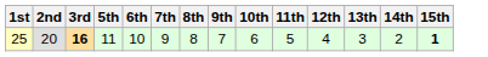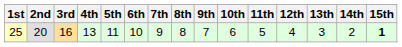+ column: 4th | 13
25 | 3rd: bold -> normal
